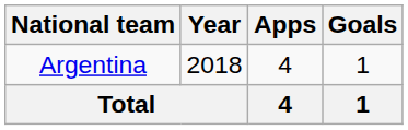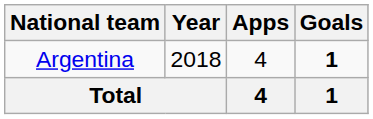Argentina | Goals: normal -> bold
